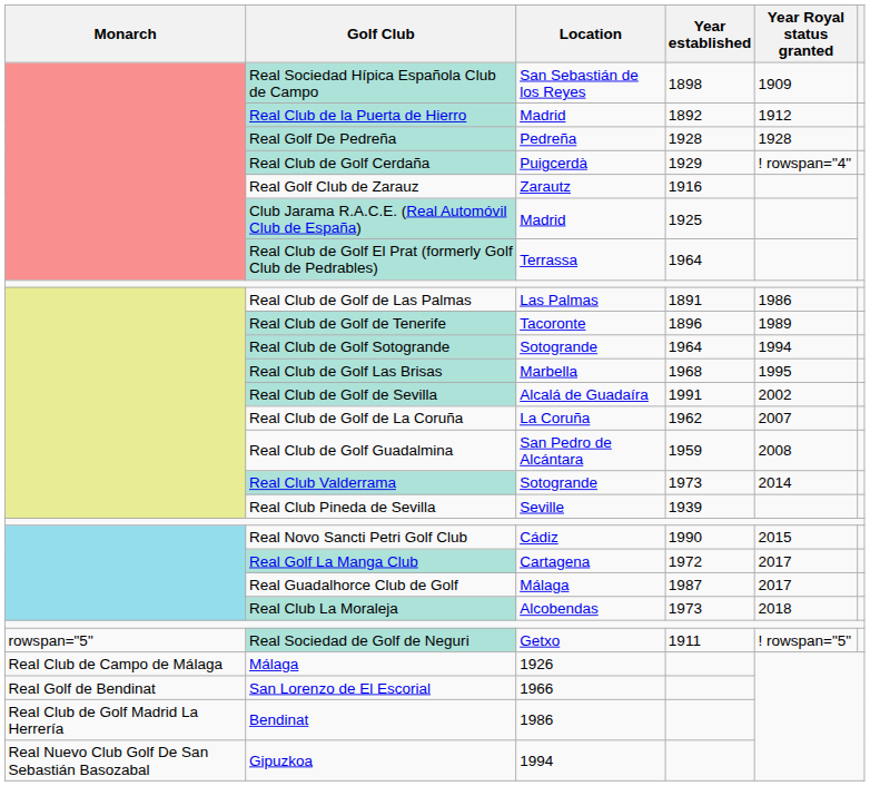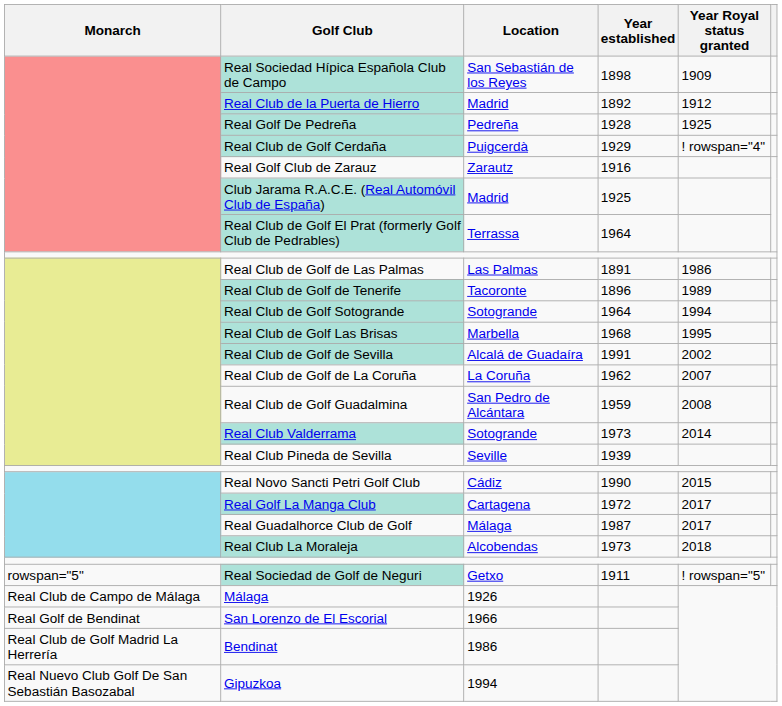Real Golf De Pedreña | Year Royal status granted: 1928 -> 1925
